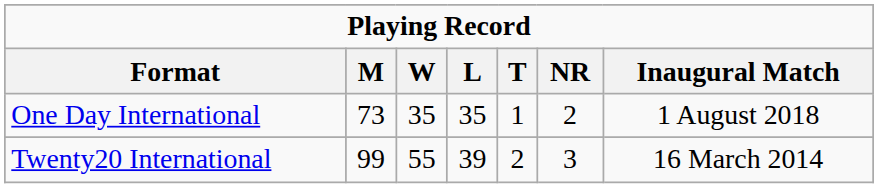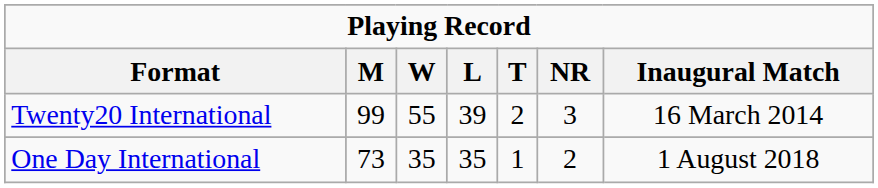rows swapped: One Day International <-> Twenty20 International
